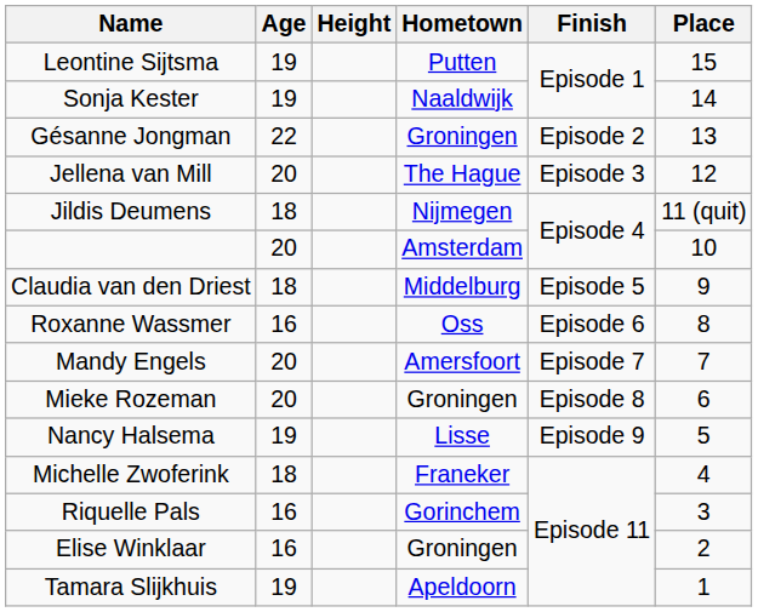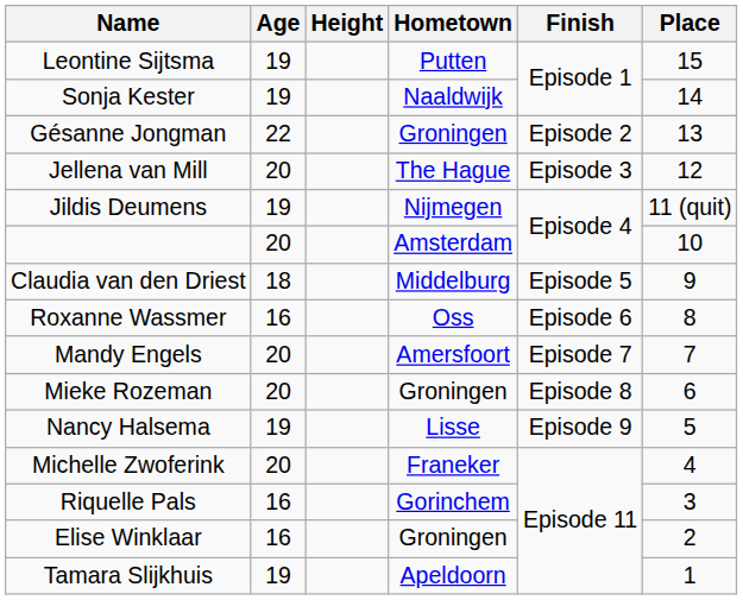Jildis Deumens | Age: 18 -> 19
Michelle Zwoferink | Age: 18 -> 20
